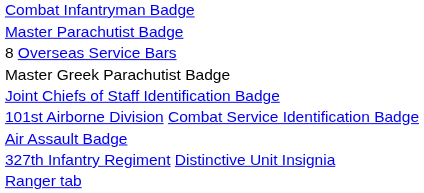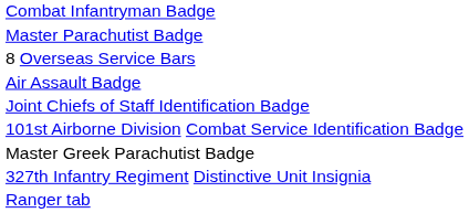row 4 | column 1: Master Greek Parachutist Badge -> Air Assault Badge
row 7 | column 1: Air Assault Badge -> Master Greek Parachutist Badge
